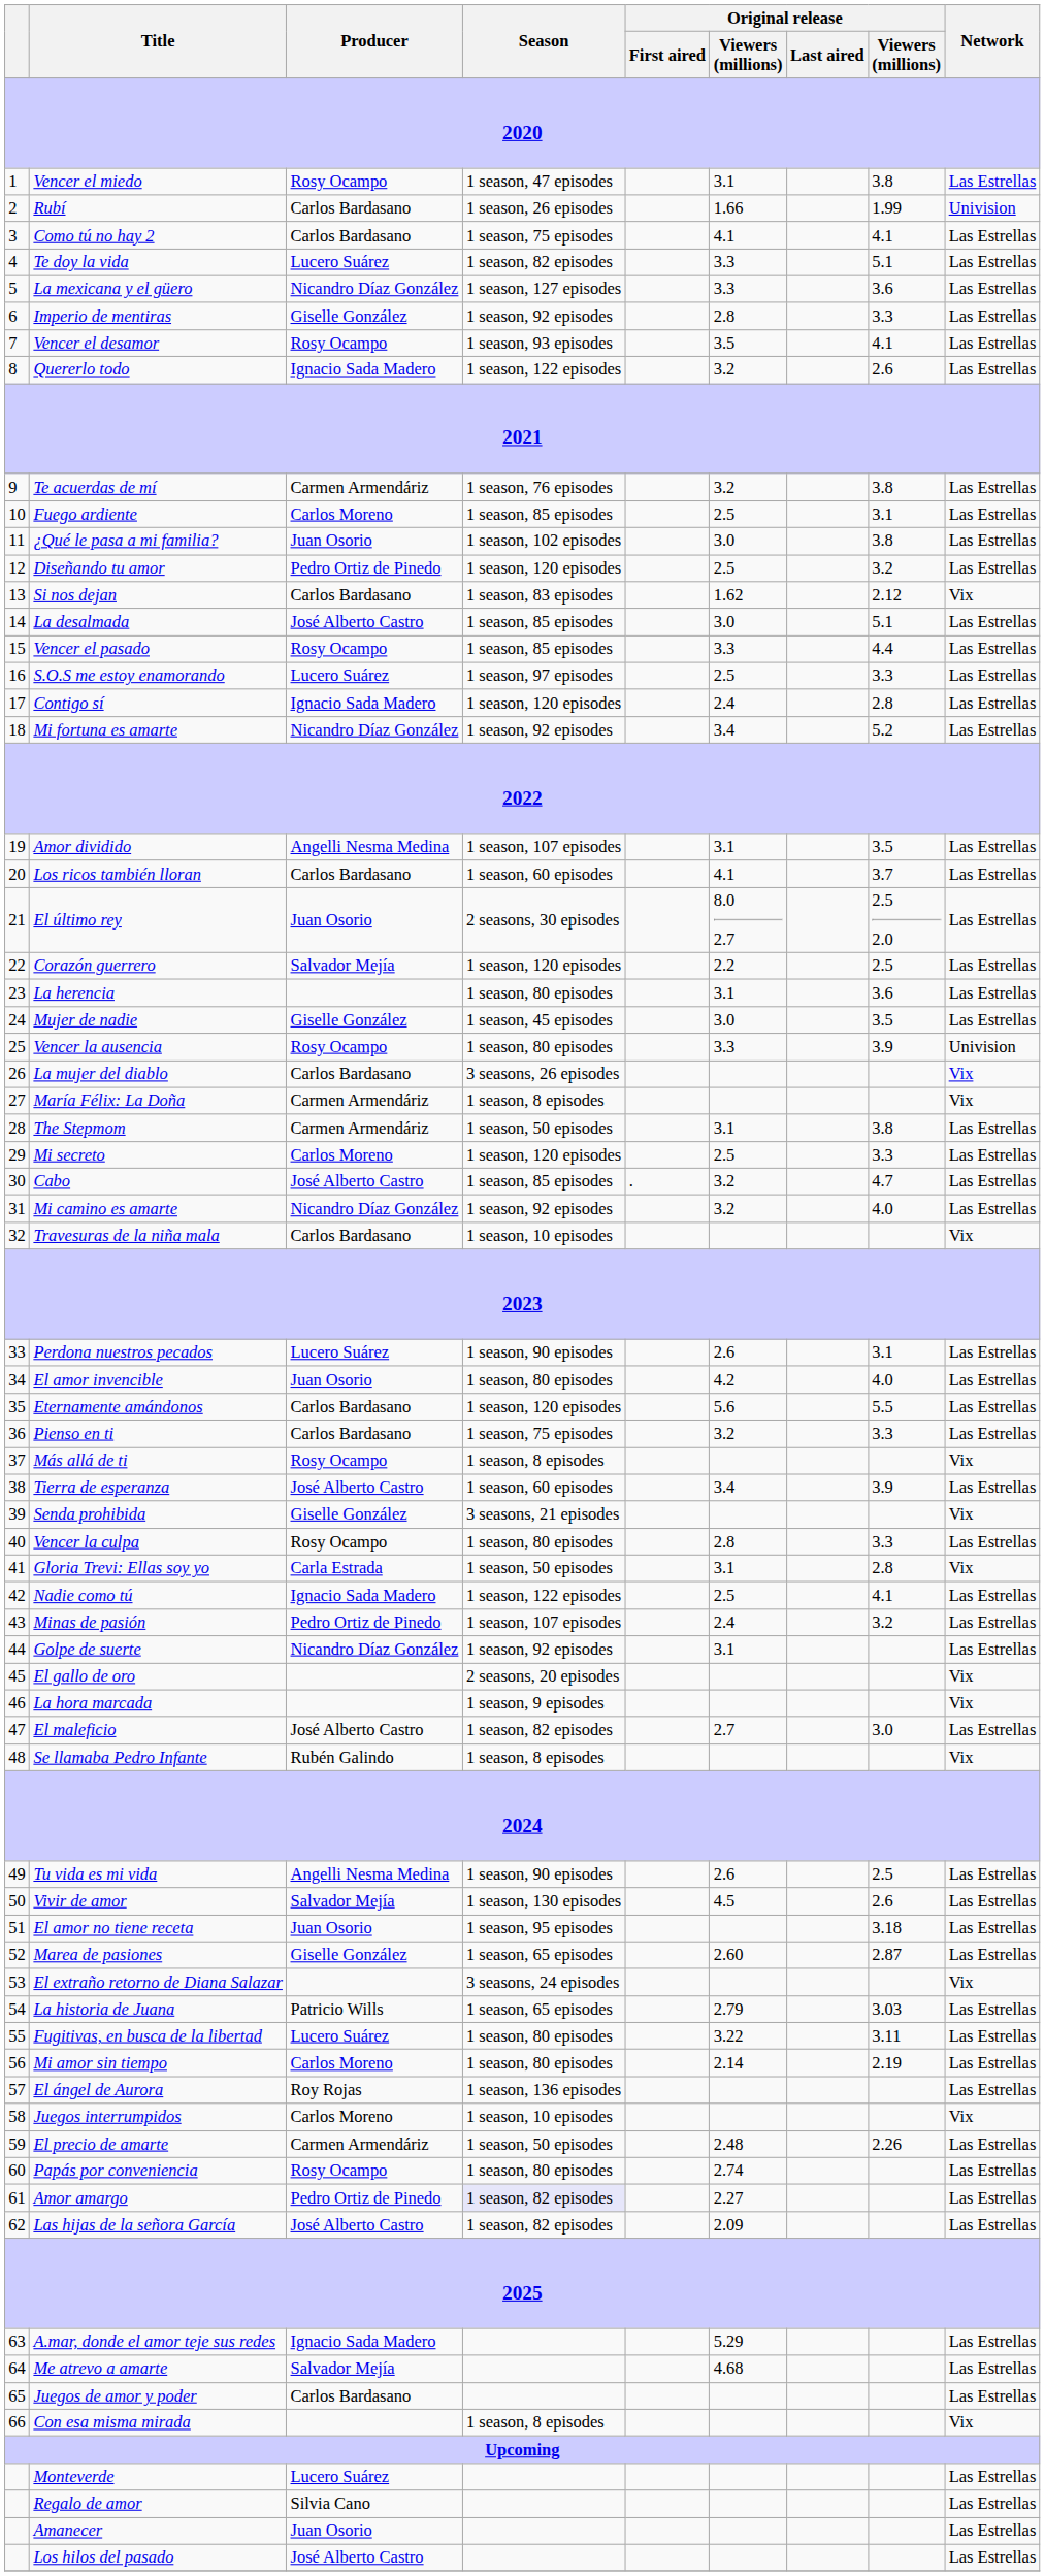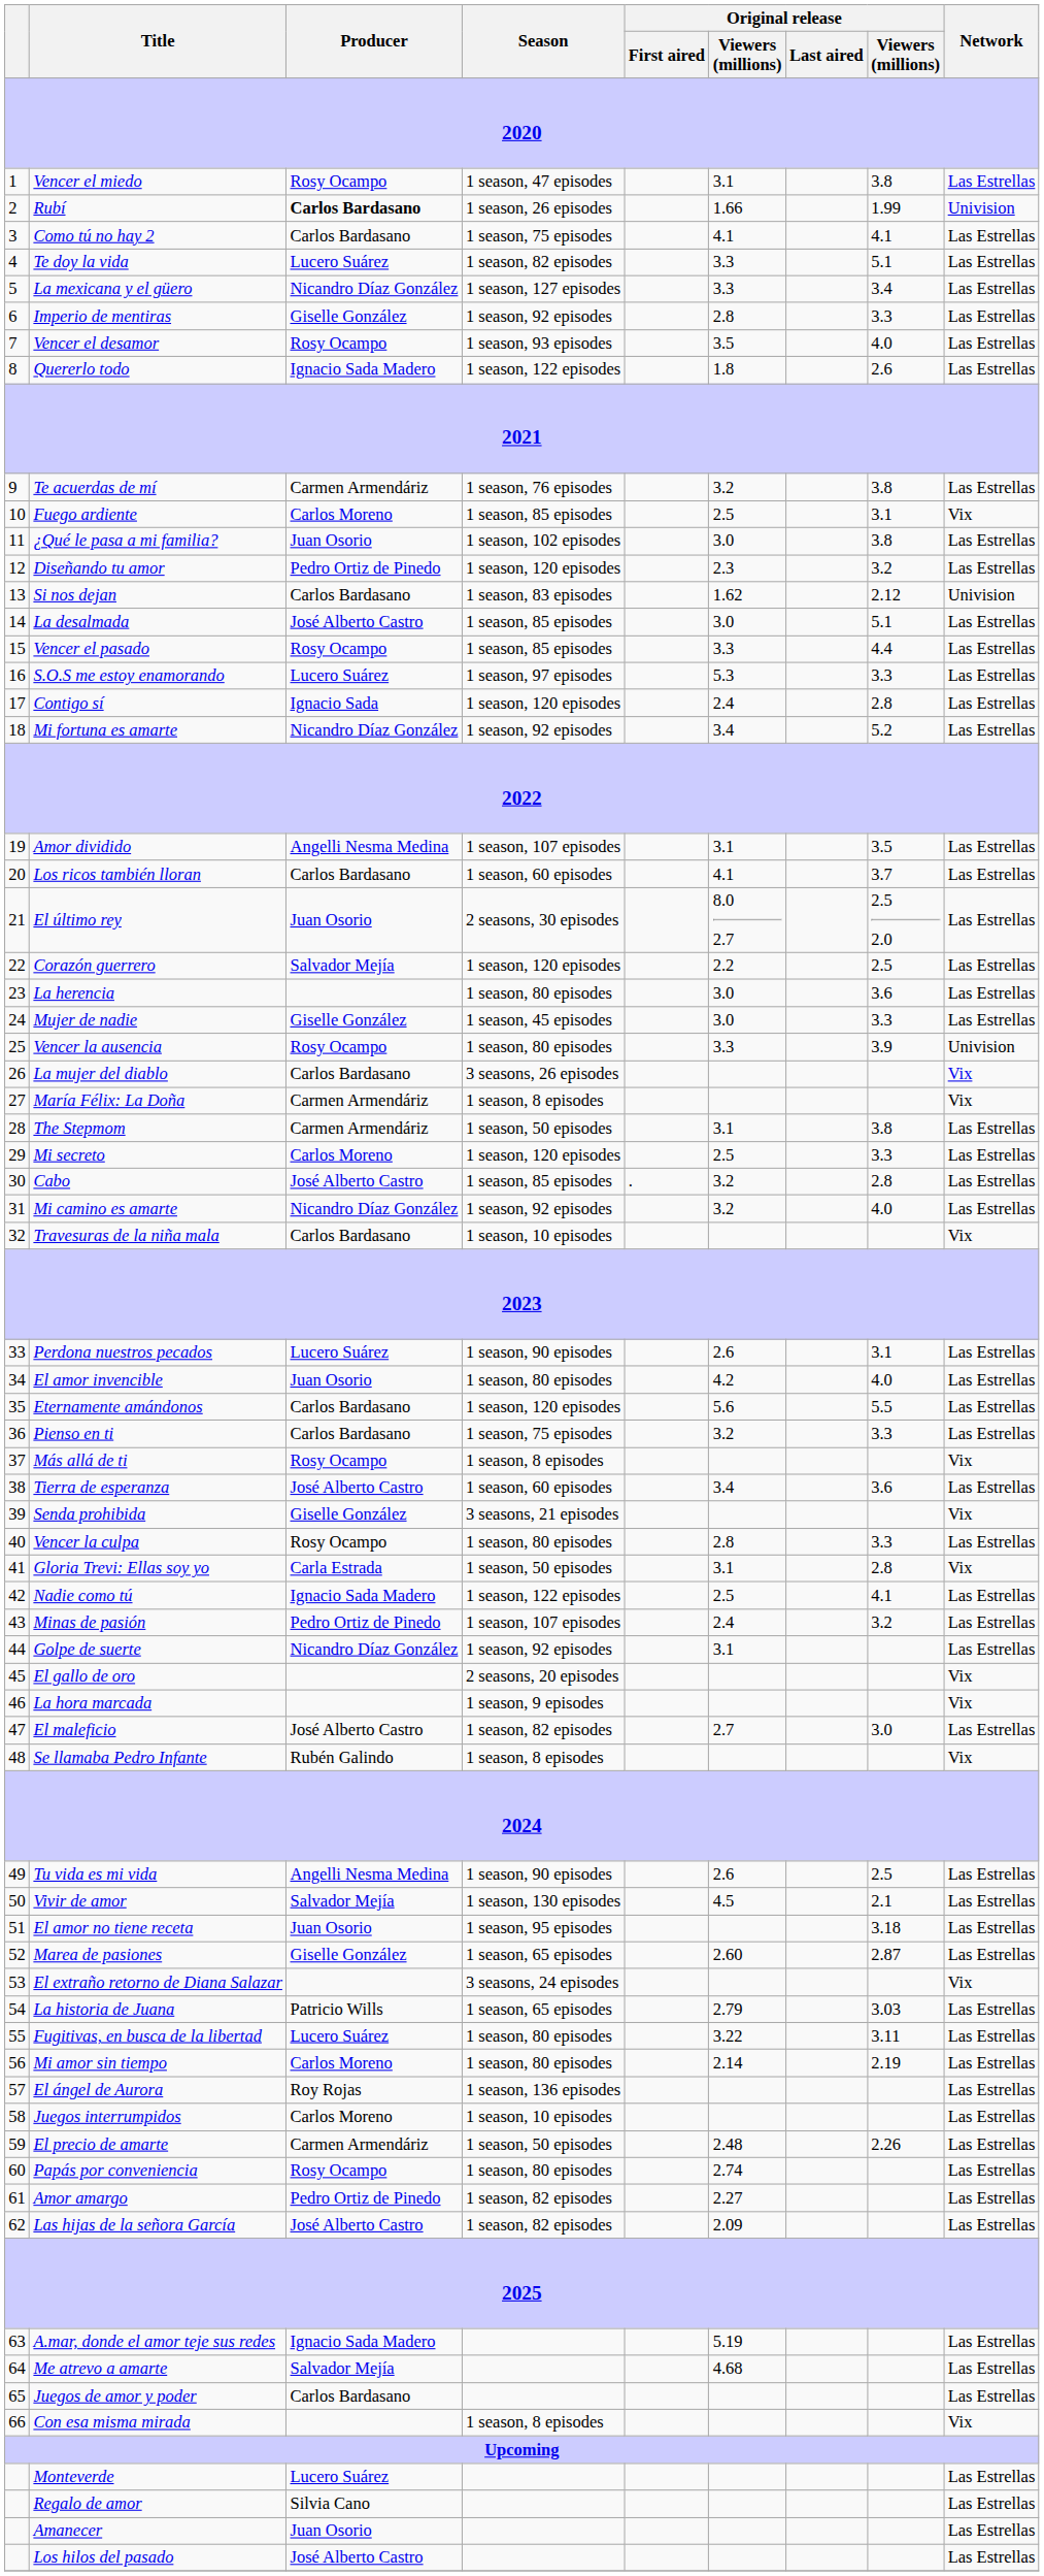Rubí | Producer: normal -> bold
La mexicana y el güero | column 8: 3.6 -> 3.4
Vencer el desamor | column 8: 4.1 -> 4.0
Quererlo todo | column 6: 3.2 -> 1.8
Fuego ardiente | Network: Las Estrellas -> Vix
Diseñando tu amor | column 6: 2.5 -> 2.3
Si nos dejan | Network: Vix -> Univision
S.O.S me estoy enamorando | column 6: 2.5 -> 5.3
Contigo sí | Producer: Ignacio Sada Madero -> Ignacio Sada
La herencia | column 6: 3.1 -> 3.0
Mujer de nadie | column 8: 3.5 -> 3.3
Cabo | column 8: 4.7 -> 2.8
Tierra de esperanza | column 8: 3.9 -> 3.6
Vivir de amor | column 8: 2.6 -> 2.1
Juegos interrumpidos | Network: Vix -> Las Estrellas
Amor amargo | Season: lavender background -> no background
A.mar, donde el amor teje sus redes | column 6: 5.29 -> 5.19
